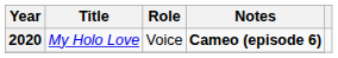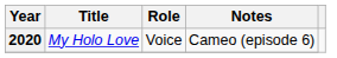2020 | Notes: bold -> normal
